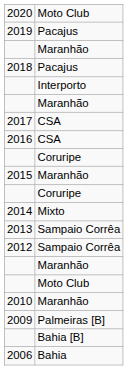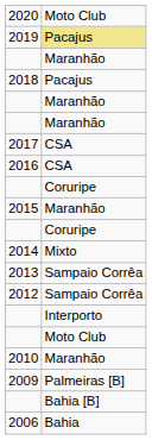row 2 | column 2: no background -> khaki background
row 5 | column 2: Interporto -> Maranhão
row 15 | column 2: Maranhão -> Interporto
